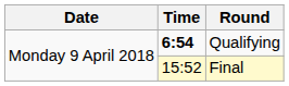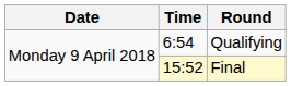Qualifying | Time: bold -> normal
